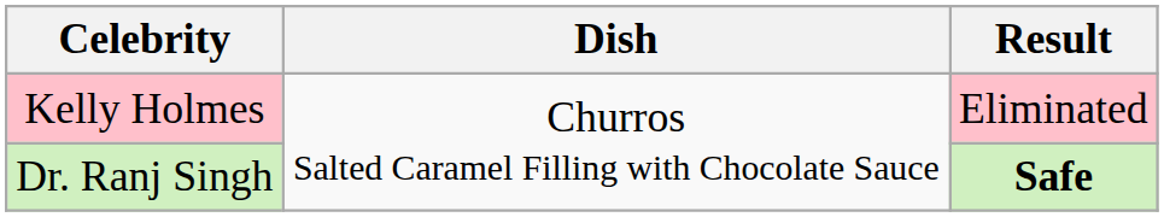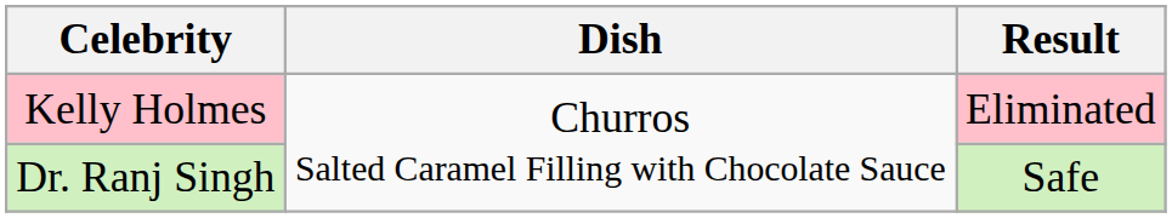Dr. Ranj Singh | Result: bold -> normal
